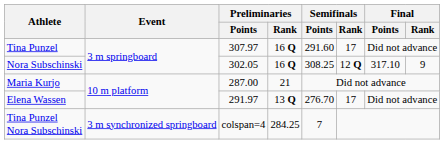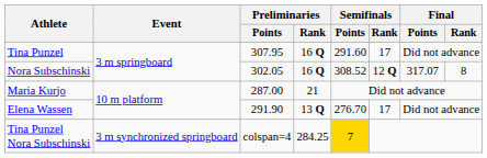Tina Punzel | Preliminaries / Points: 307.97 -> 307.95
Nora Subschinski | Semifinals / Points: 308.25 -> 308.52
Nora Subschinski | Final / Points: 317.10 -> 317.07
Nora Subschinski | Final / Rank: 9 -> 8
Elena Wassen | Preliminaries / Points: 291.97 -> 291.90
Tina Punzel Nora Subschinski | Semifinals / Points: no background -> gold background
